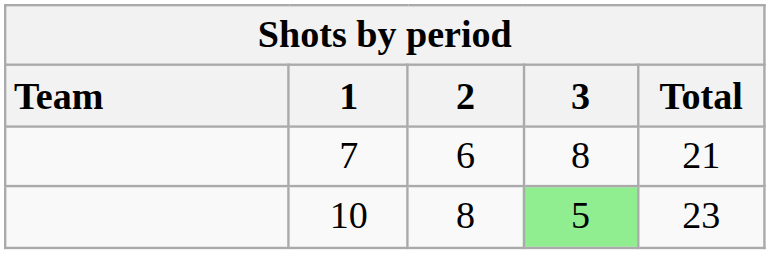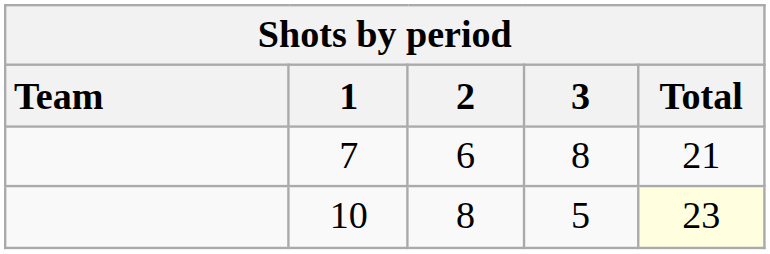10 | 3: lightgreen background -> no background
10 | Total: no background -> lightyellow background
